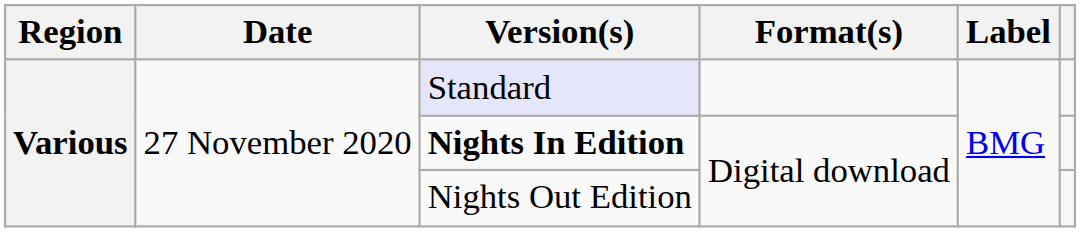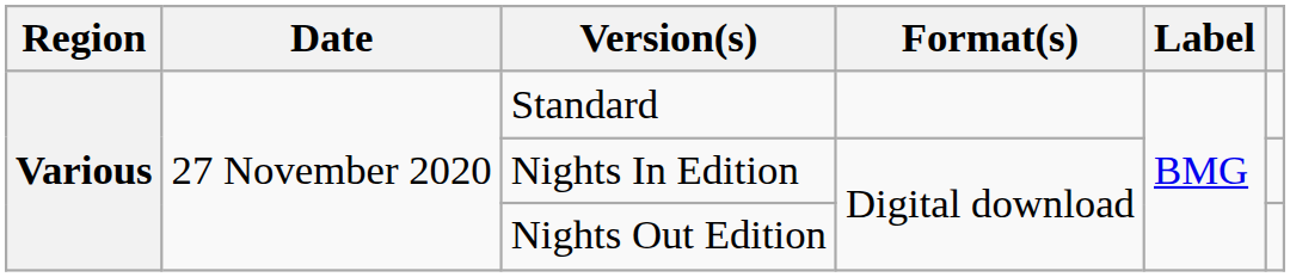Standard | Version(s): lavender background -> no background
Nights In Edition | Version(s): bold -> normal
